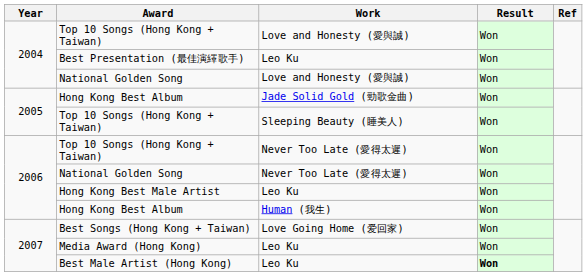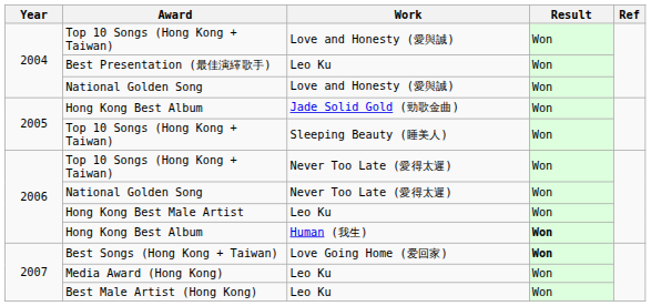Hong Kong Best Album / Human (我生) | Result: normal -> bold
Best Songs (Hong Kong + Taiwan) | Result: normal -> bold
Best Male Artist (Hong Kong) | Result: bold -> normal
